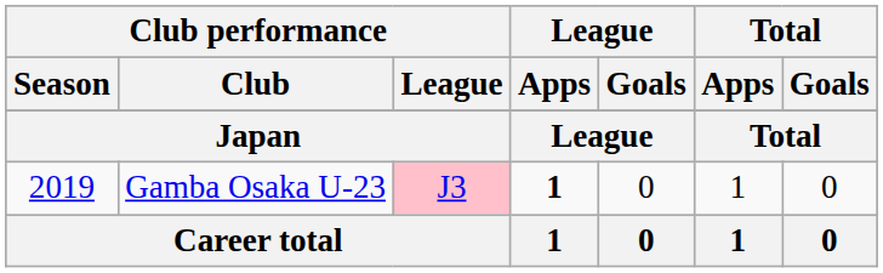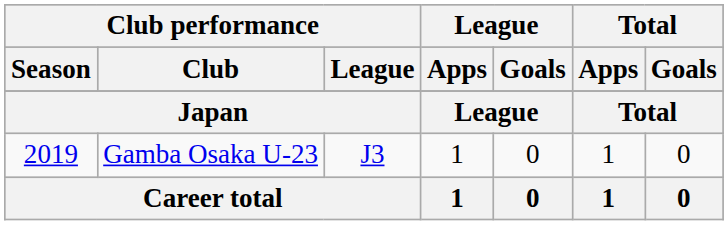Gamba Osaka U-23 | Club performance / League: pink background -> no background
Gamba Osaka U-23 | League / Apps: bold -> normal
